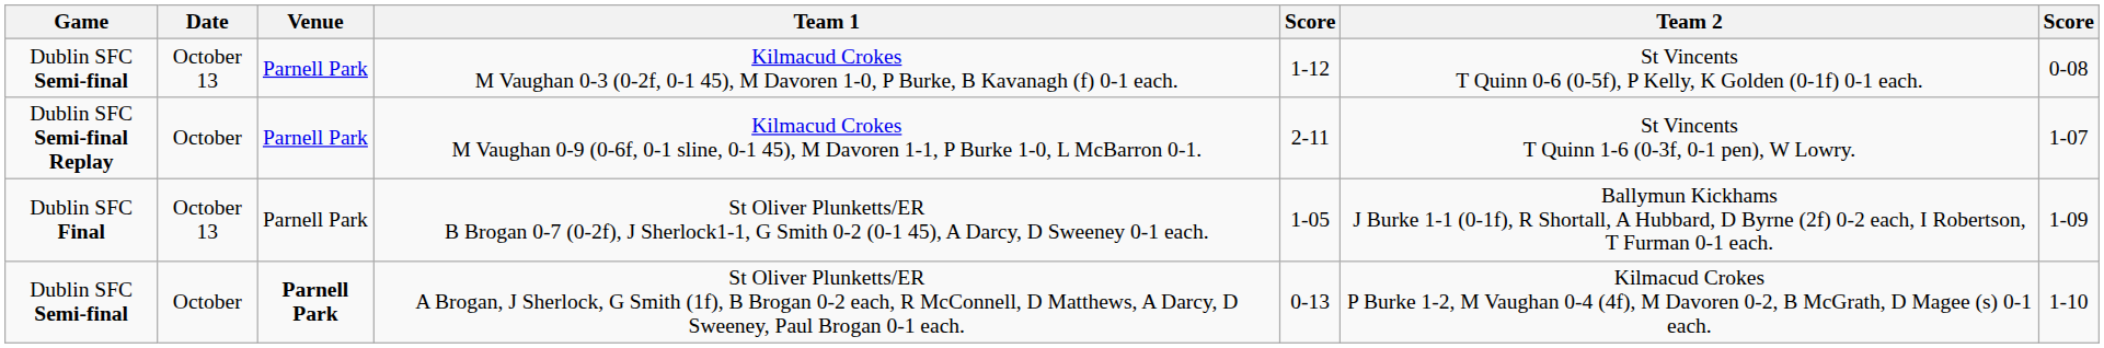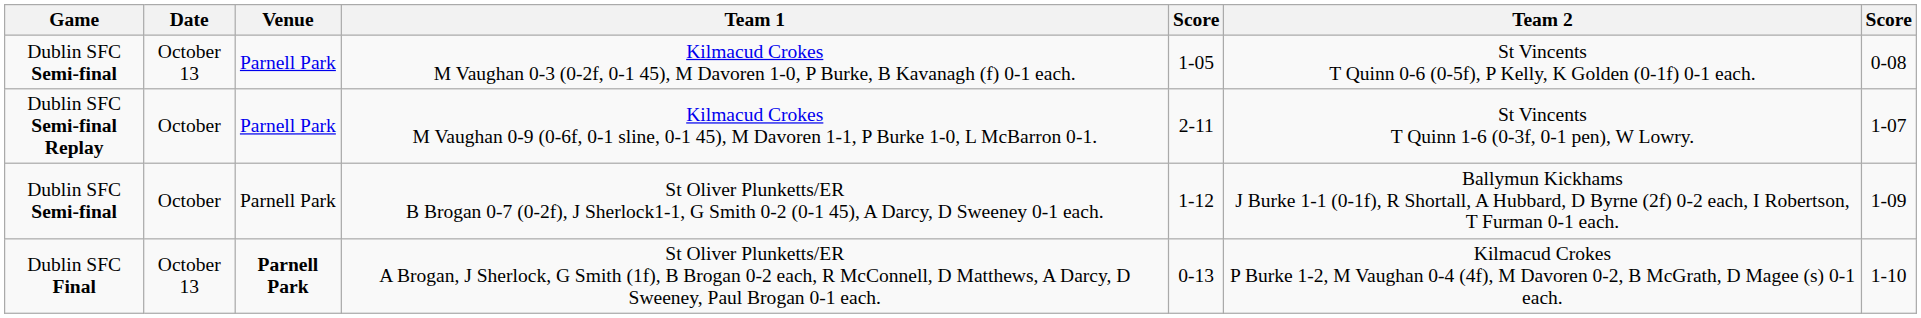row 2 | column 5: 1-12 -> 1-05
row 4 | Game: Dublin SFC Final -> Dublin SFC Semi-final
row 4 | Date: October 13 -> October
row 4 | column 5: 1-05 -> 1-12
row 5 | Game: Dublin SFC Semi-final -> Dublin SFC Final
row 5 | Date: October -> October 13
